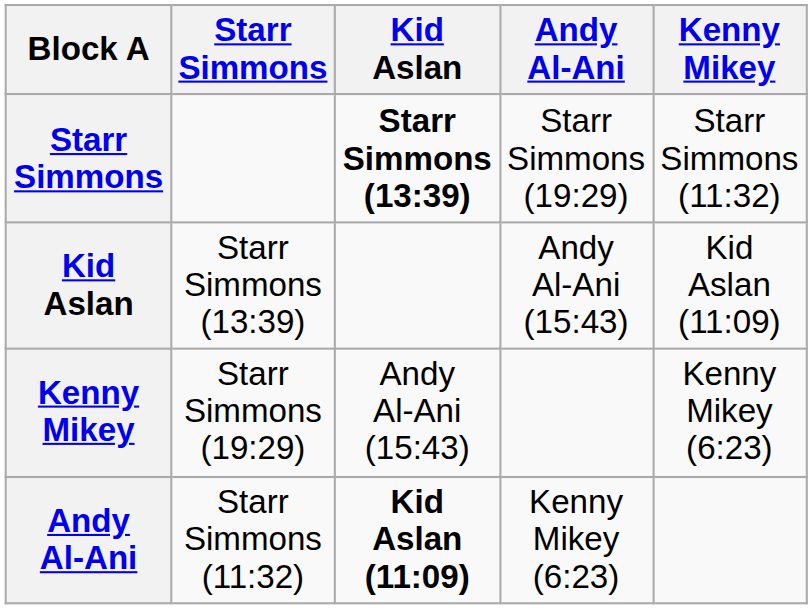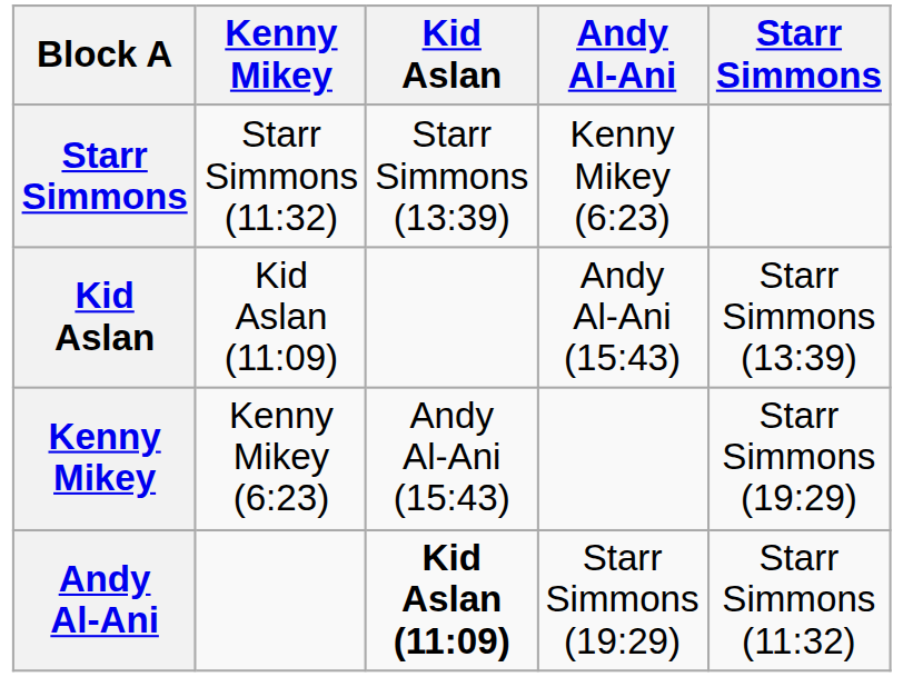columns swapped: Starr Simmons <-> Kenny Mikey
row 2 | Kid Aslan: bold -> normal
row 2 | Andy Al-Ani: Starr Simmons (19:29) -> Kenny Mikey (6:23)
row 5 | Andy Al-Ani: Kenny Mikey (6:23) -> Starr Simmons (19:29)
